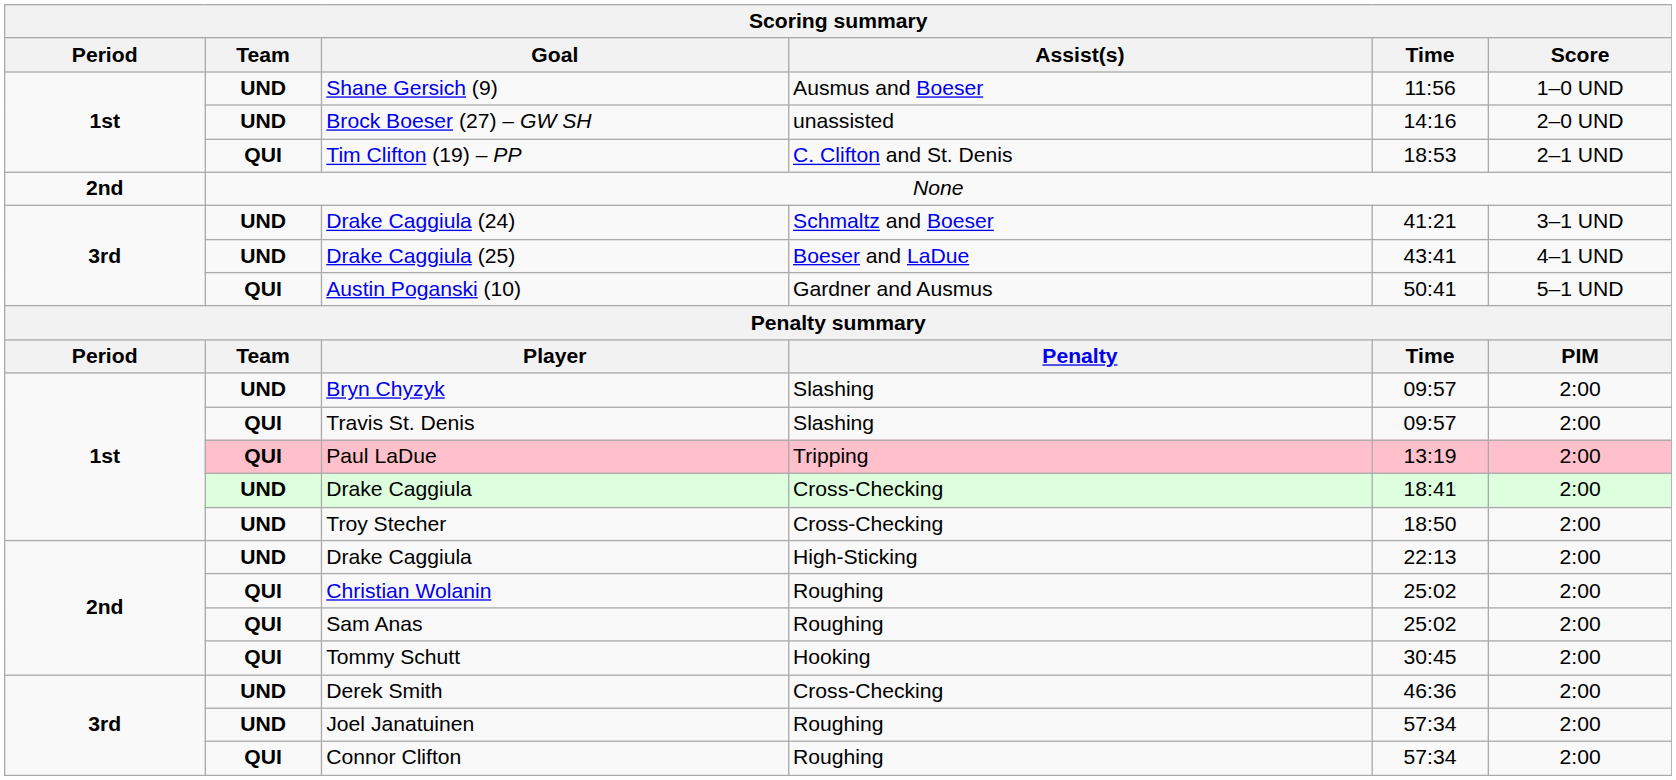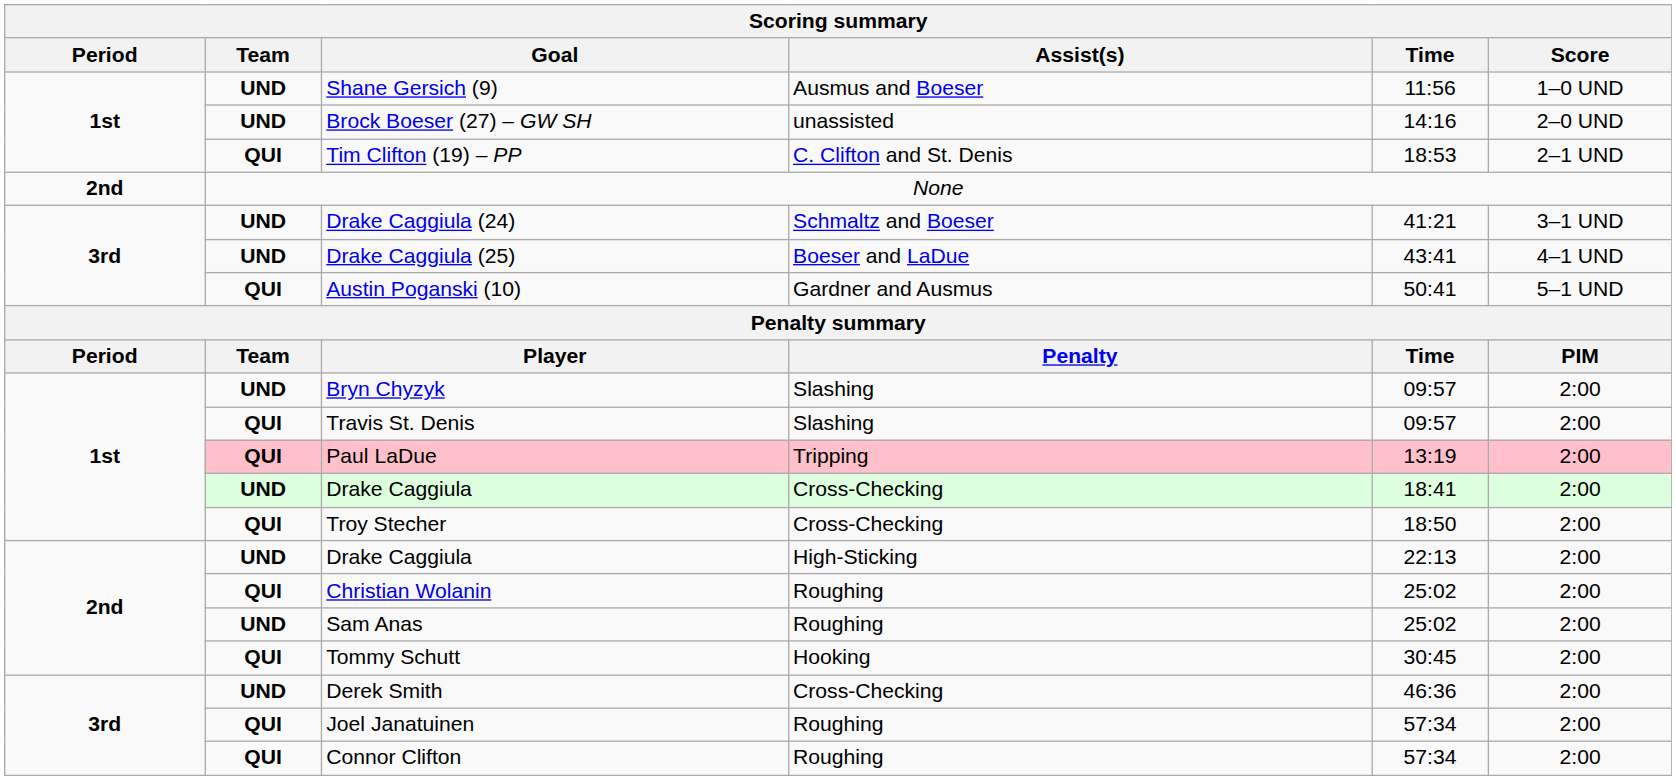Troy Stecher | Team: UND -> QUI
Sam Anas | Team: QUI -> UND
Joel Janatuinen | Team: UND -> QUI
